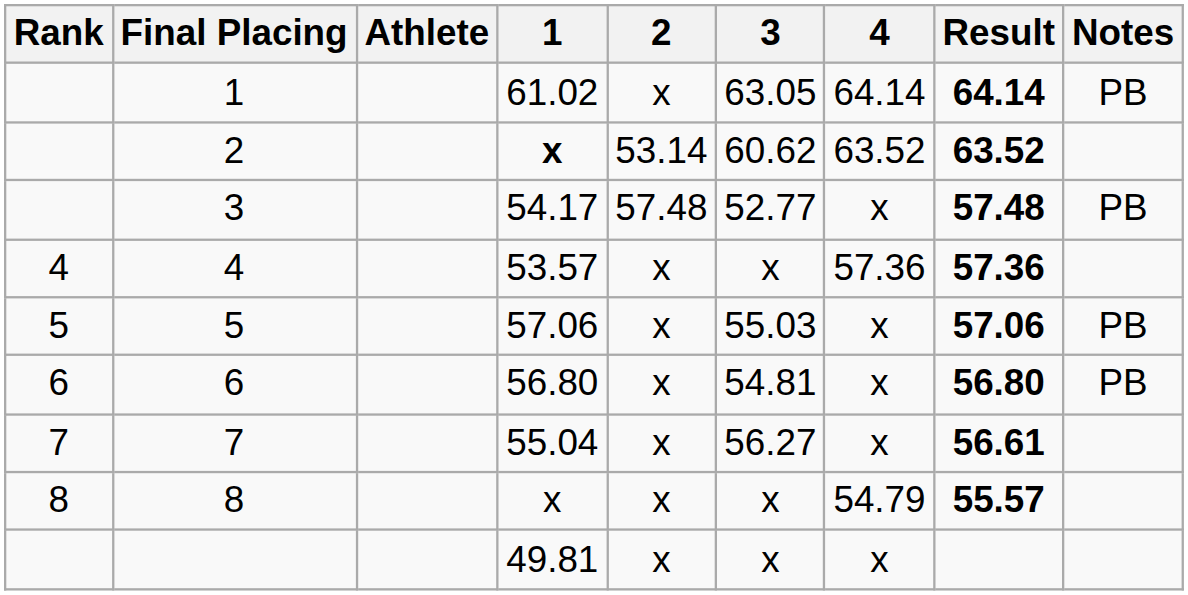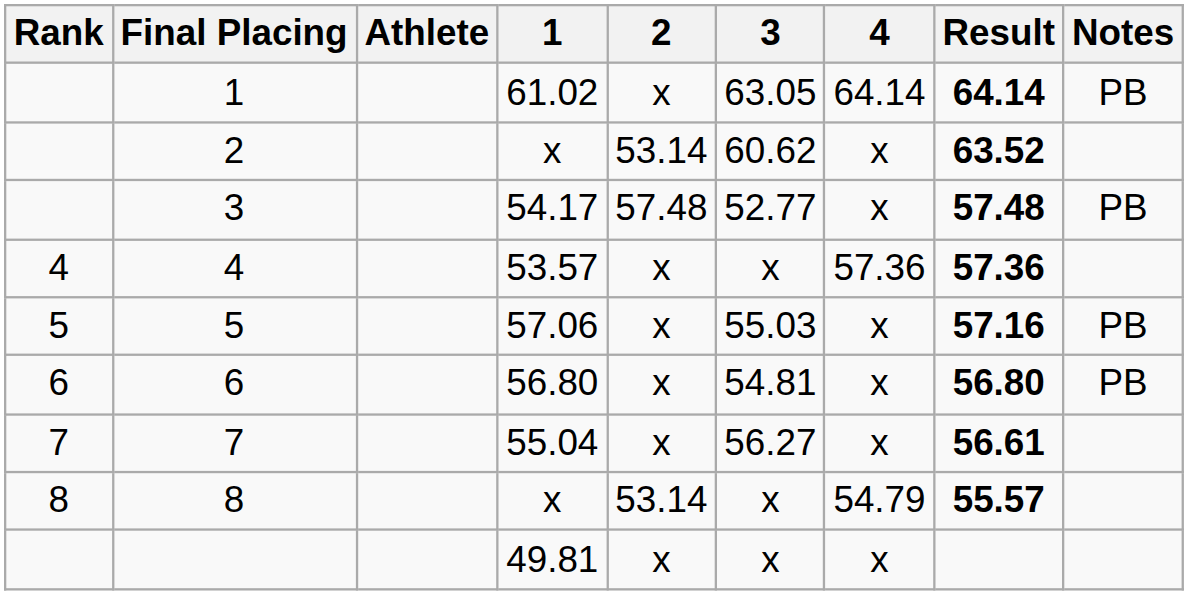row 3 | 1: bold -> normal
row 3 | 4: 63.52 -> x
row 6 | Result: 57.06 -> 57.16
row 9 | 2: x -> 53.14
